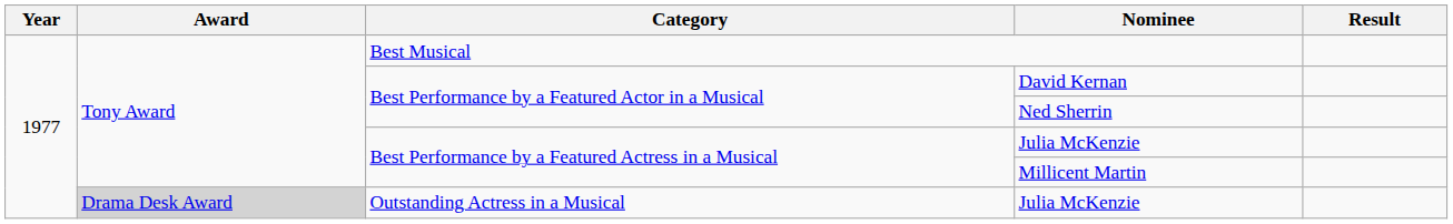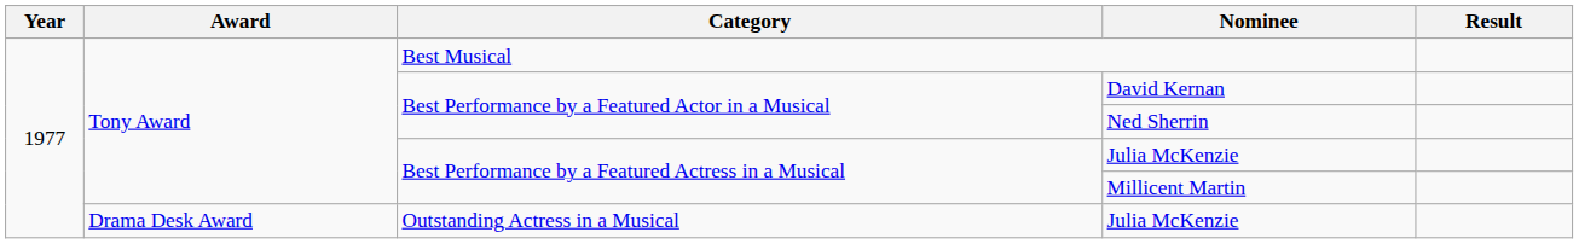Outstanding Actress in a Musical / Julia McKenzie | Award: lightgrey background -> no background
